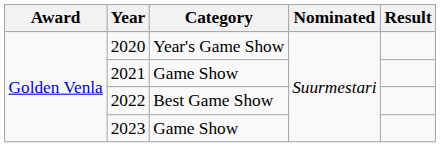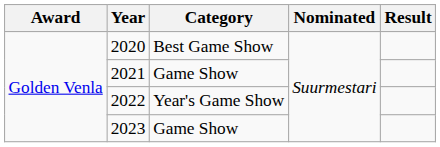2020 | Category: Year's Game Show -> Best Game Show
2022 | Category: Best Game Show -> Year's Game Show
